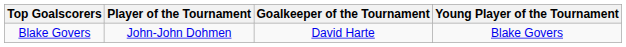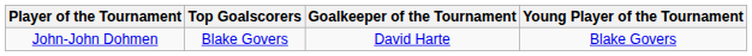columns swapped: Top Goalscorers <-> Player of the Tournament
